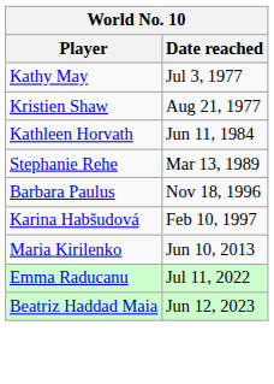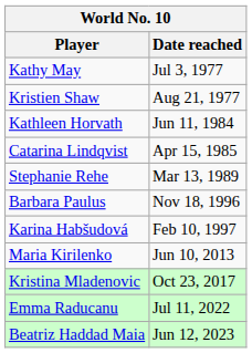+ row: Catarina Lindqvist | Apr 15, 1985
+ row: Kristina Mladenovic | Oct 23, 2017
